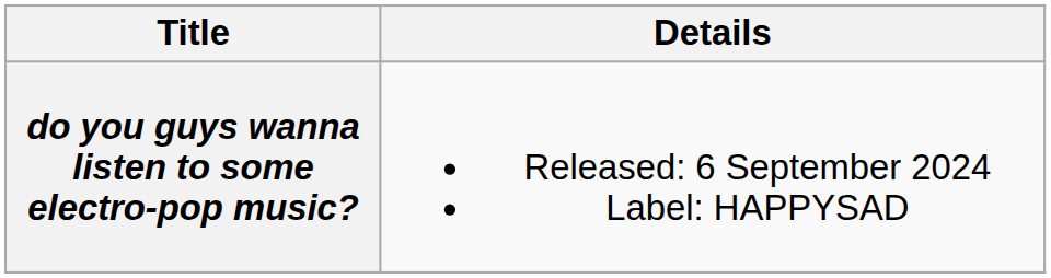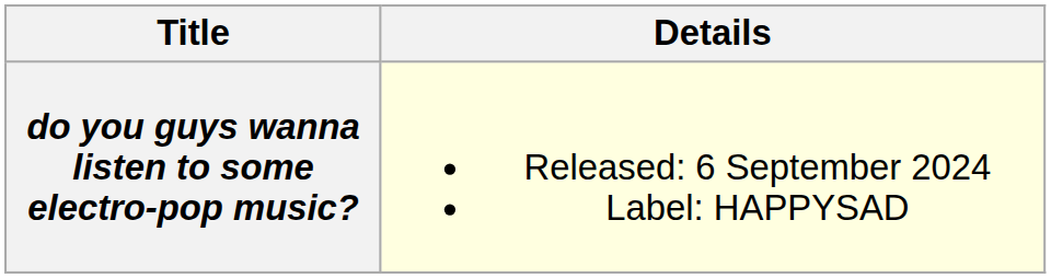do you guys wanna listen to some electro-pop music? | Details: no background -> lightyellow background
